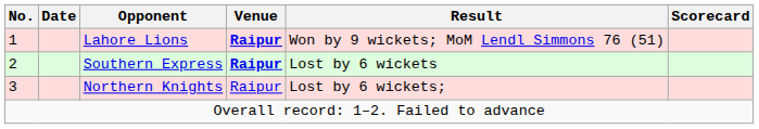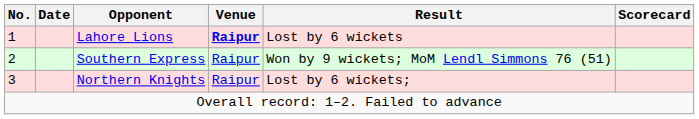Lahore Lions | Result: Won by 9 wickets; MoM Lendl Simmons 76 (51) -> Lost by 6 wickets
Southern Express | Venue: bold -> normal
Southern Express | Result: Lost by 6 wickets -> Won by 9 wickets; MoM Lendl Simmons 76 (51)
